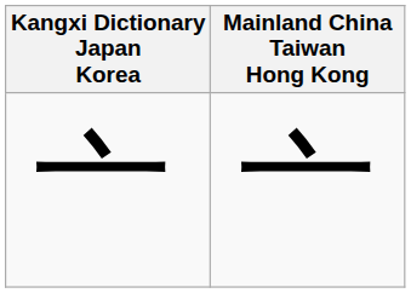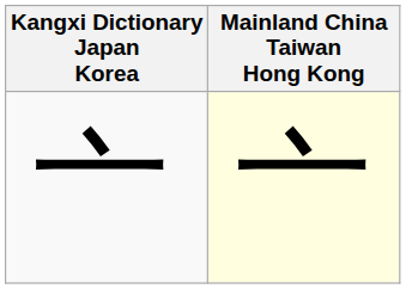row 2 | Mainland China Taiwan Hong Kong: no background -> lightyellow background
